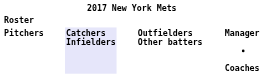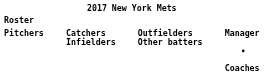Pitchers | column 2: lavender background -> no background
